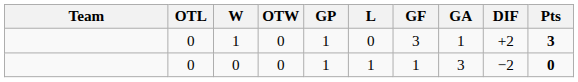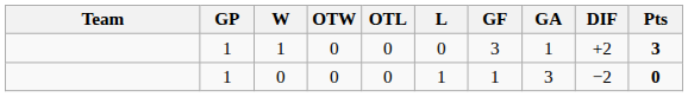columns swapped: GP <-> OTL
